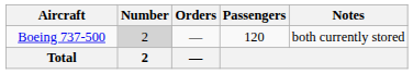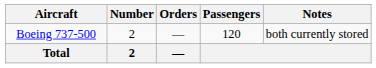Boeing 737-500 | Number: lightgrey background -> no background
